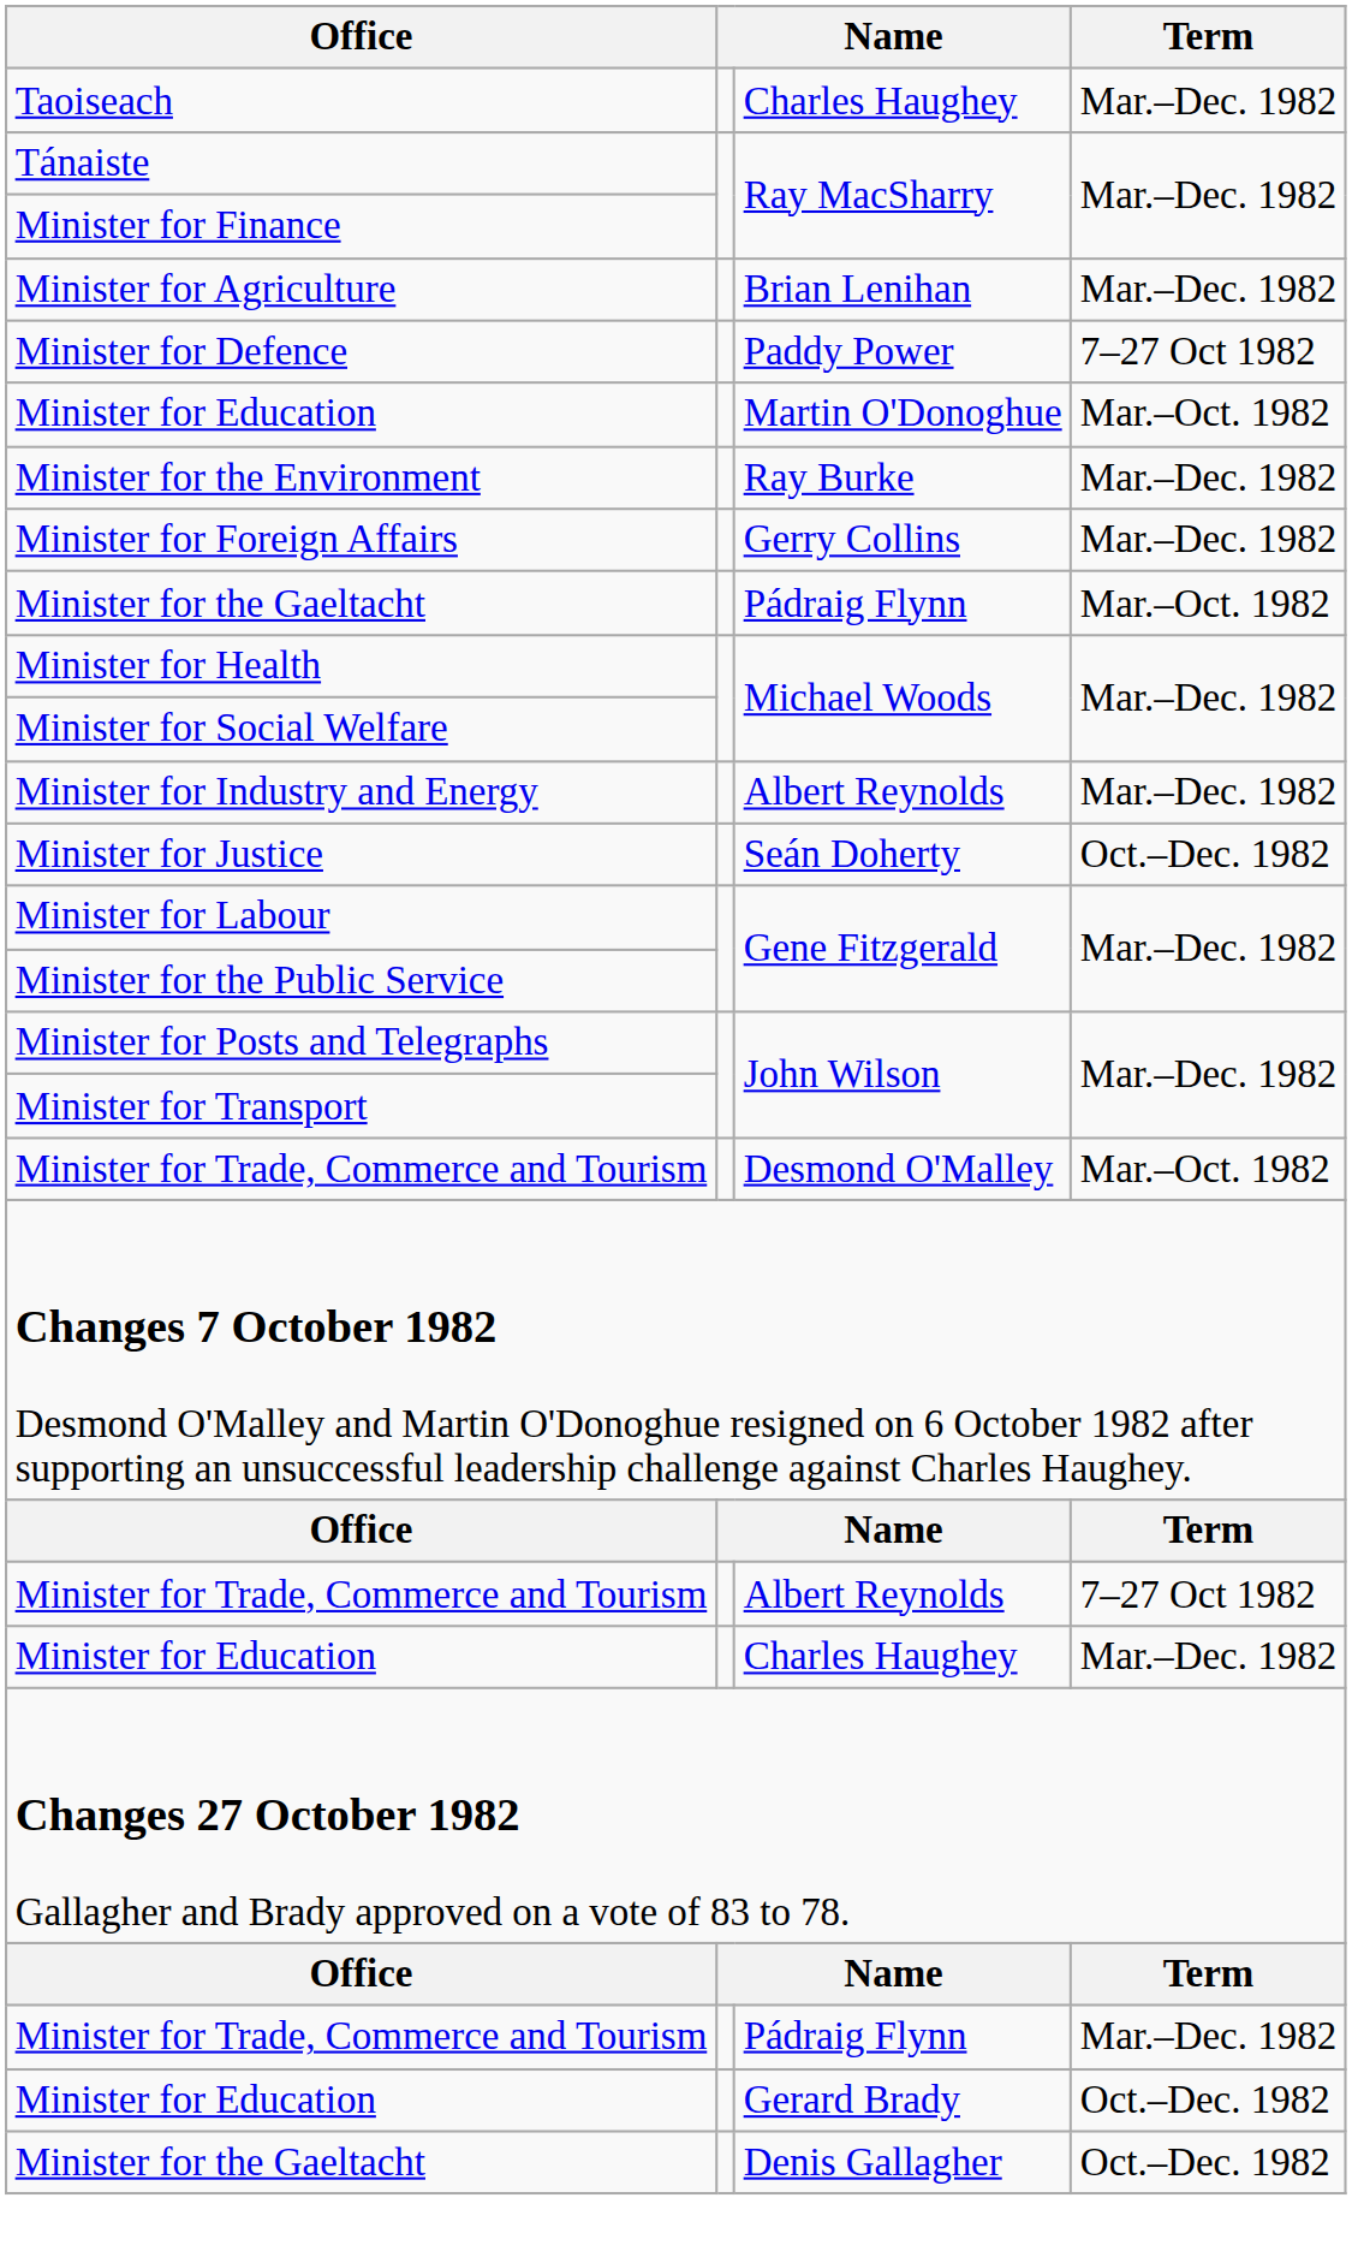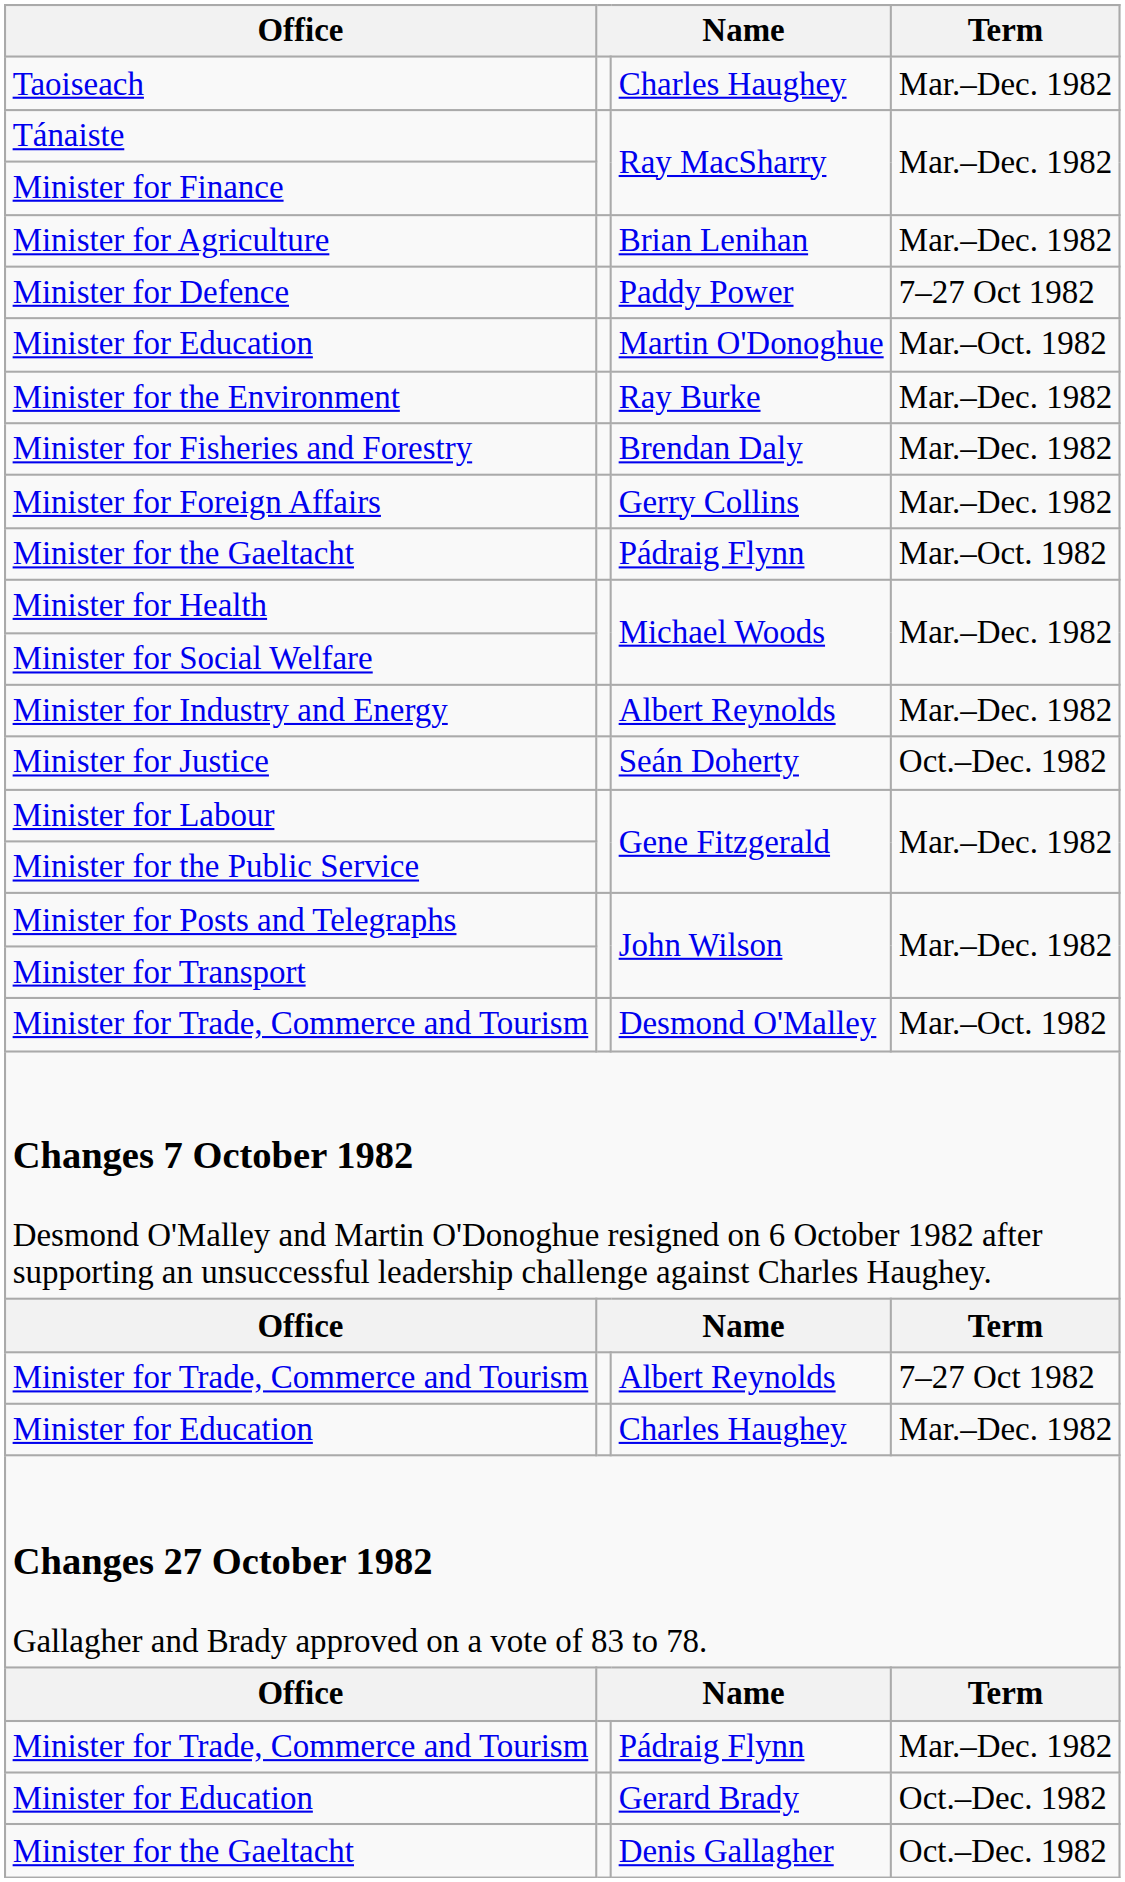+ row: Minister for Fisheries and Forestry | Brendan Daly | Mar.–Dec. 1982
